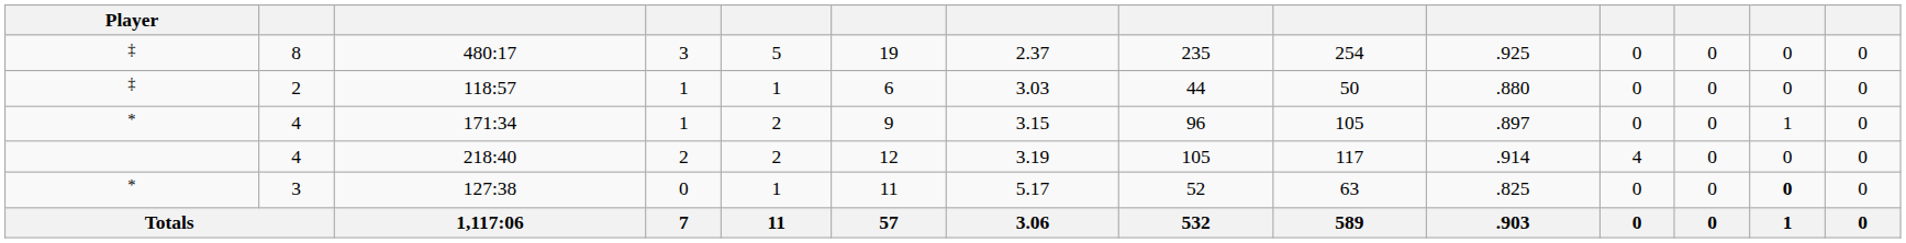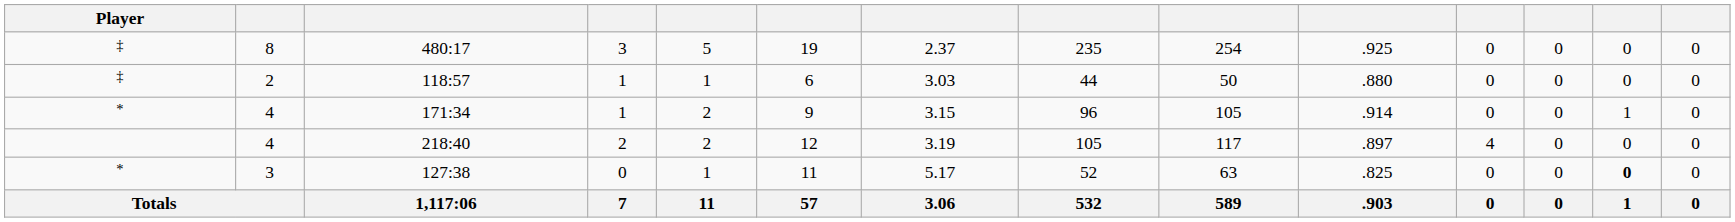171:34 | column 10: .897 -> .914
218:40 | column 10: .914 -> .897
